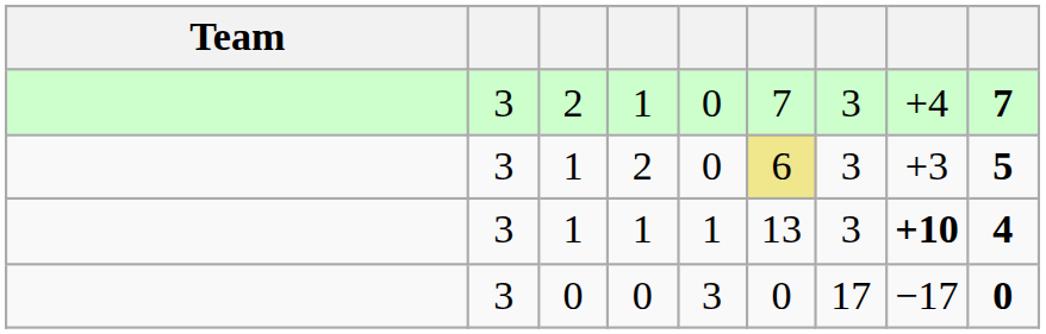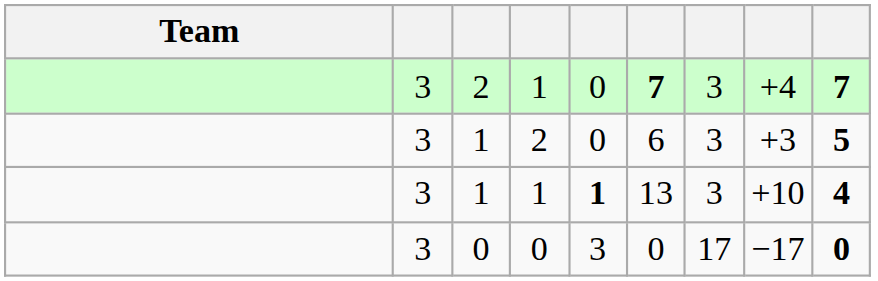row 2 | column 6: normal -> bold
row 3 | column 6: khaki background -> no background
row 4 | column 5: normal -> bold
row 4 | column 8: bold -> normal
